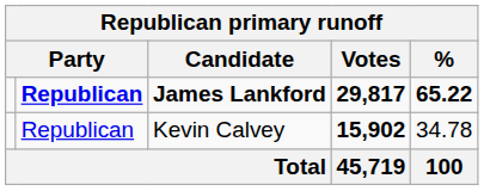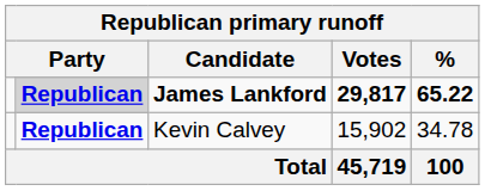James Lankford | column 2: no background -> lightgrey background
Kevin Calvey | column 2: normal -> bold
Kevin Calvey | Votes: bold -> normal
